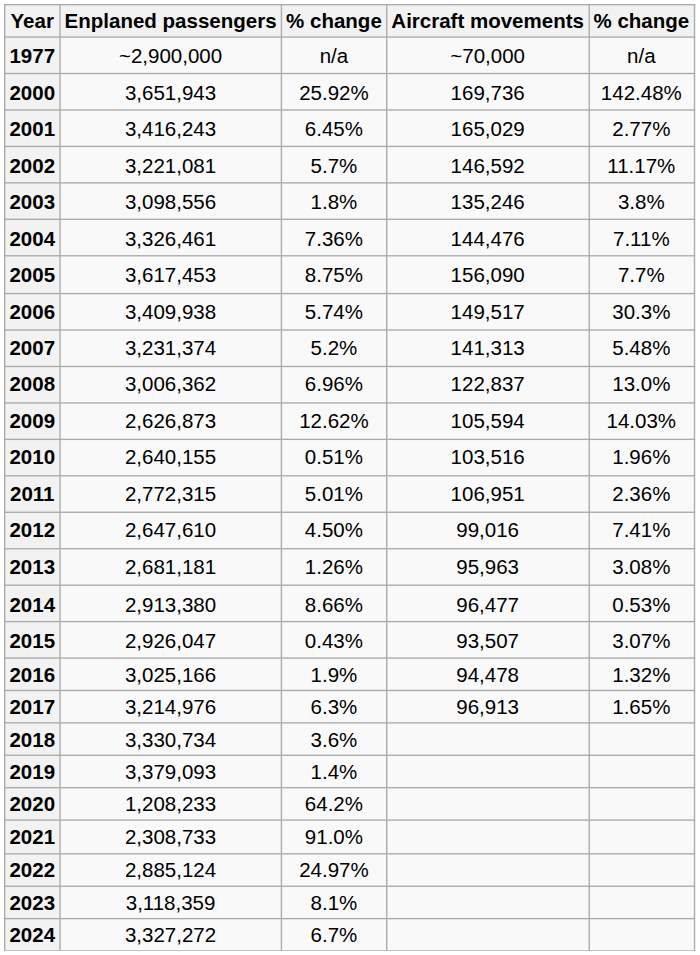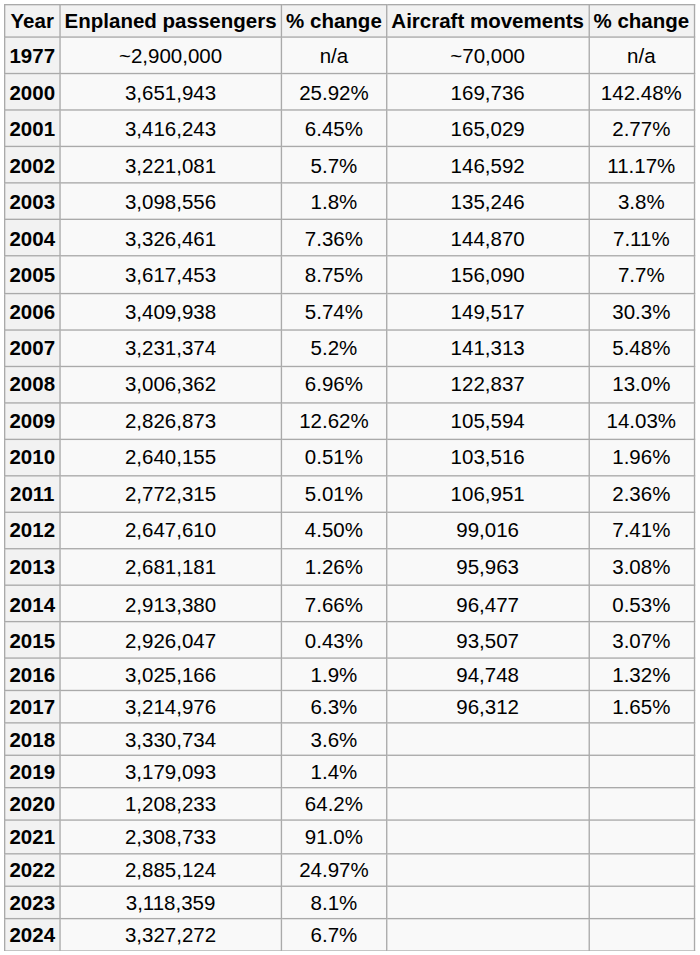2004 | Aircraft movements: 144,476 -> 144,870
2009 | Enplaned passengers: 2,626,873 -> 2,826,873
2014 | column 3: 8.66% -> 7.66%
2016 | Aircraft movements: 94,478 -> 94,748
2017 | Aircraft movements: 96,913 -> 96,312
2019 | Enplaned passengers: 3,379,093 -> 3,179,093
